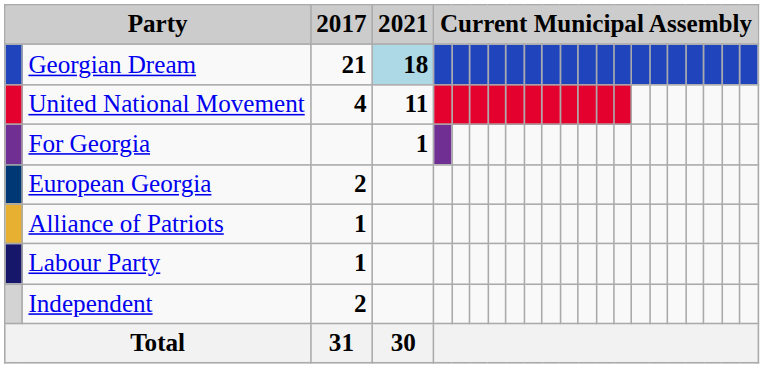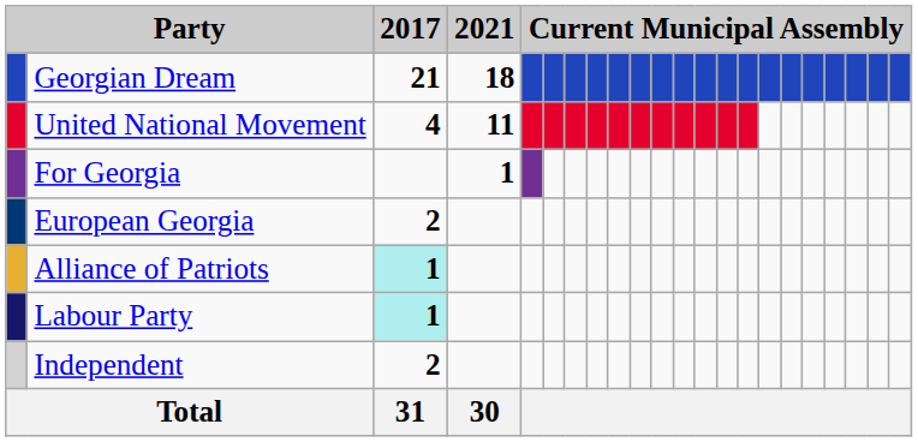Georgian Dream | 2021: lightblue background -> no background
Alliance of Patriots | 2017: no background -> paleturquoise background
Labour Party | 2017: no background -> paleturquoise background
